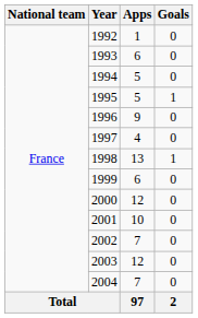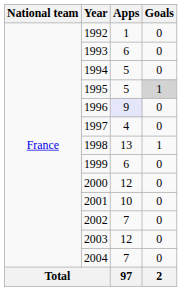1995 | Goals: no background -> lightgrey background
1996 | Apps: no background -> lavender background
